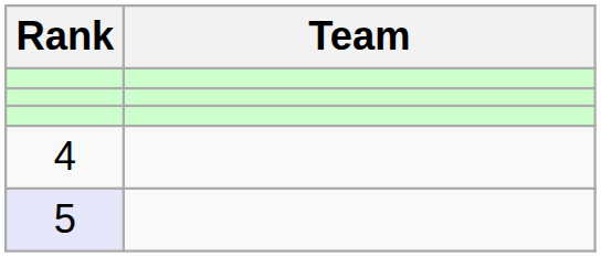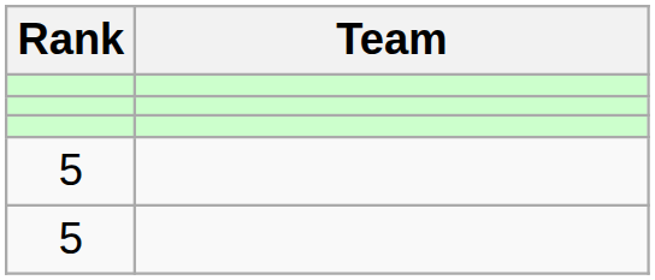row 5 | Rank: 4 -> 5
row 6 | Rank: lavender background -> no background
